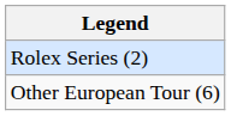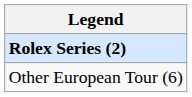row 2 | column 1: normal -> bold
